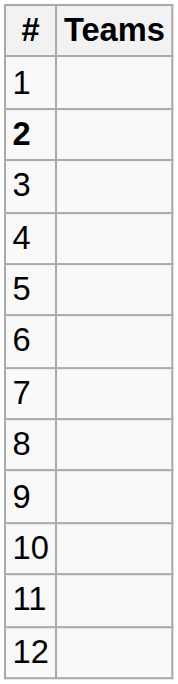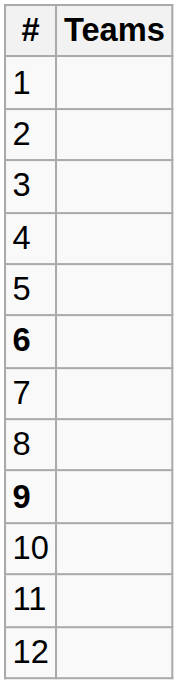2 | #: bold -> normal
6 | #: normal -> bold
9 | #: normal -> bold
